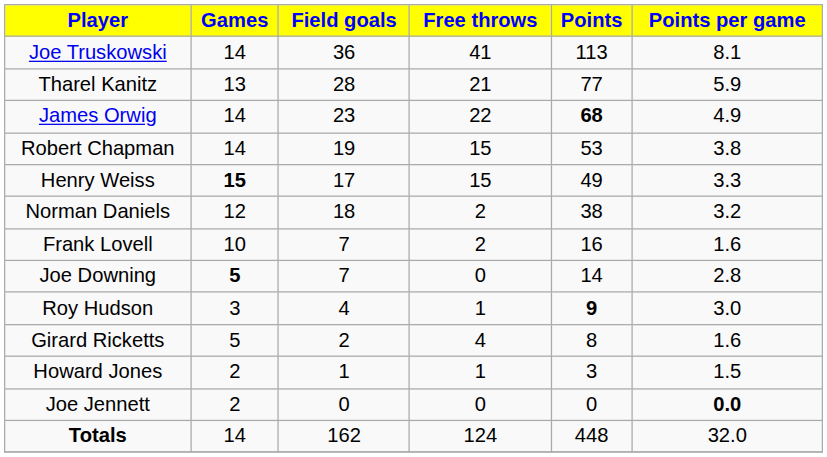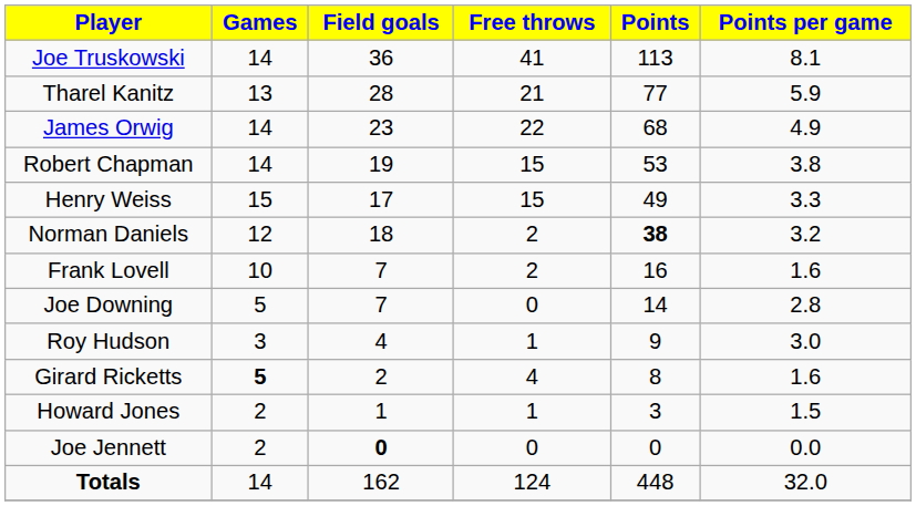James Orwig | Points: bold -> normal
Henry Weiss | Games: bold -> normal
Norman Daniels | Points: normal -> bold
Joe Downing | Games: bold -> normal
Roy Hudson | Points: bold -> normal
Girard Ricketts | Games: normal -> bold
Joe Jennett | Field goals: normal -> bold
Joe Jennett | Points per game: bold -> normal
